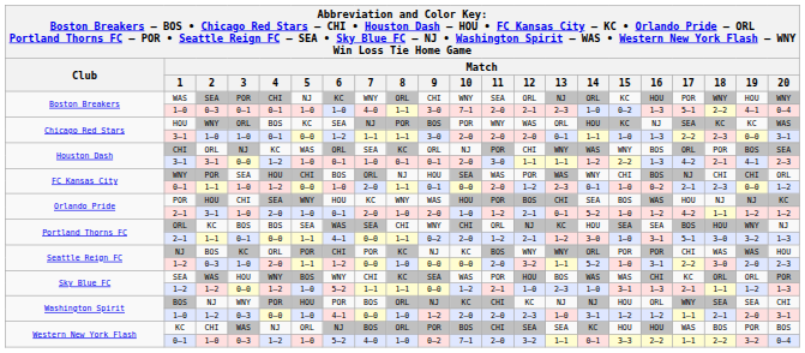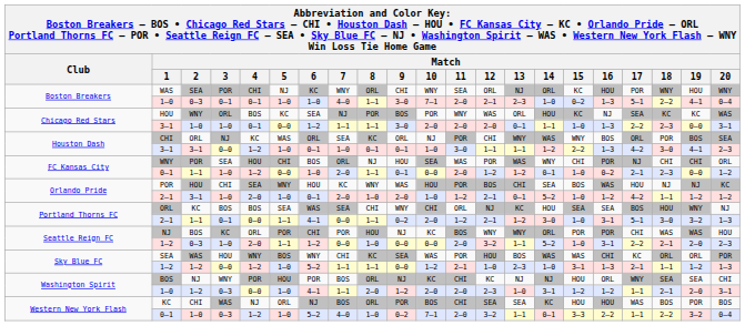row 9 | Match / 10: 2–0 -> 1–0
row 9 | Match / 18: 2–1 -> 3–0
row 10 | Match / 16: BOS -> POR
row 11 | Match / 13: 2–3 -> 1–2
row 16 | Match / 8: KC -> HOU
row 17 | Match / 18: 3–0 -> 2–1
row 21 | Match / 7: 0–0 -> 1–1
row 21 | Match / 8: 1–0 -> 2–0
